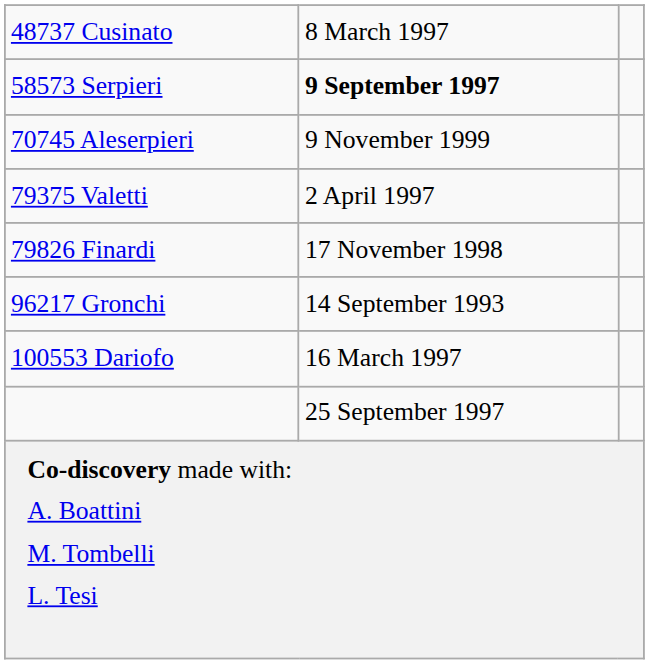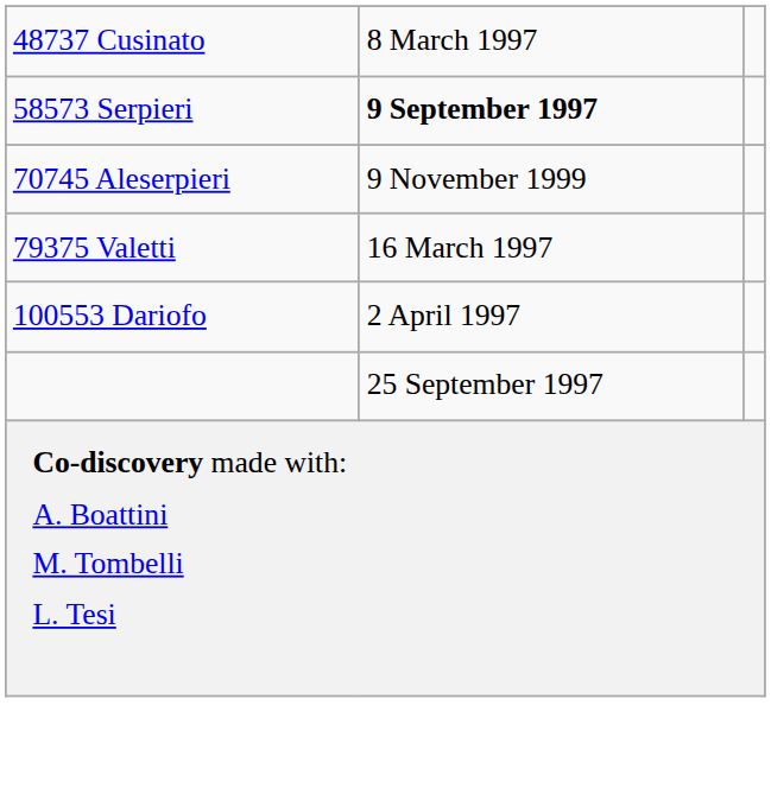79375 Valetti | column 2: 2 April 1997 -> 16 March 1997
- row: 79826 Finardi | 17 November 1998
- row: 96217 Gronchi | 14 September 1993
100553 Dariofo | column 2: 16 March 1997 -> 2 April 1997
